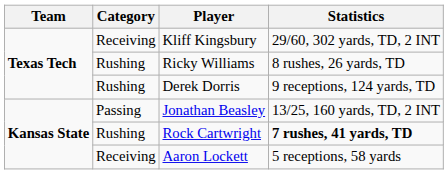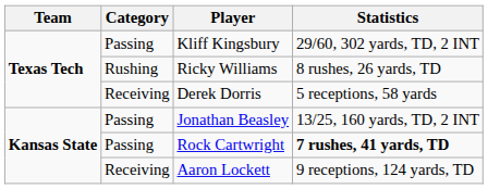Kliff Kingsbury | Category: Receiving -> Passing
Derek Dorris | Category: Rushing -> Receiving
Derek Dorris | Statistics: 9 receptions, 124 yards, TD -> 5 receptions, 58 yards
Rock Cartwright | Category: Rushing -> Passing
Aaron Lockett | Statistics: 5 receptions, 58 yards -> 9 receptions, 124 yards, TD
